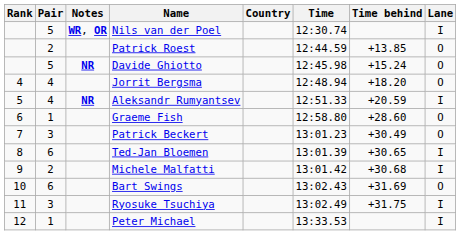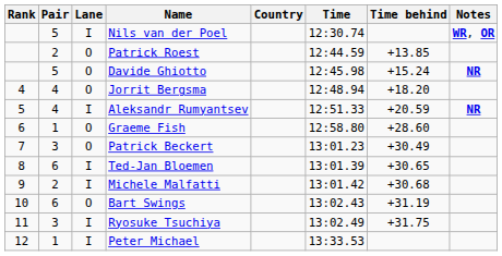columns swapped: Lane <-> Notes
Bart Swings | Time behind: +31.69 -> +31.19
